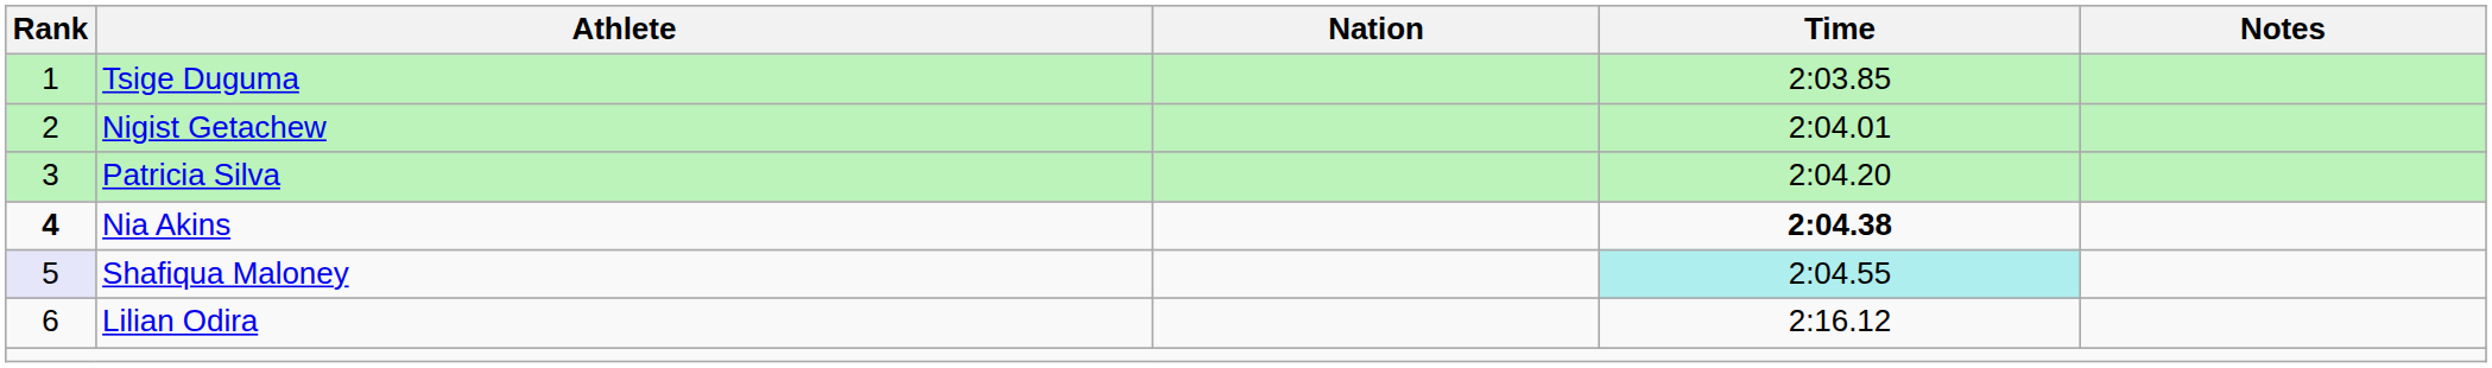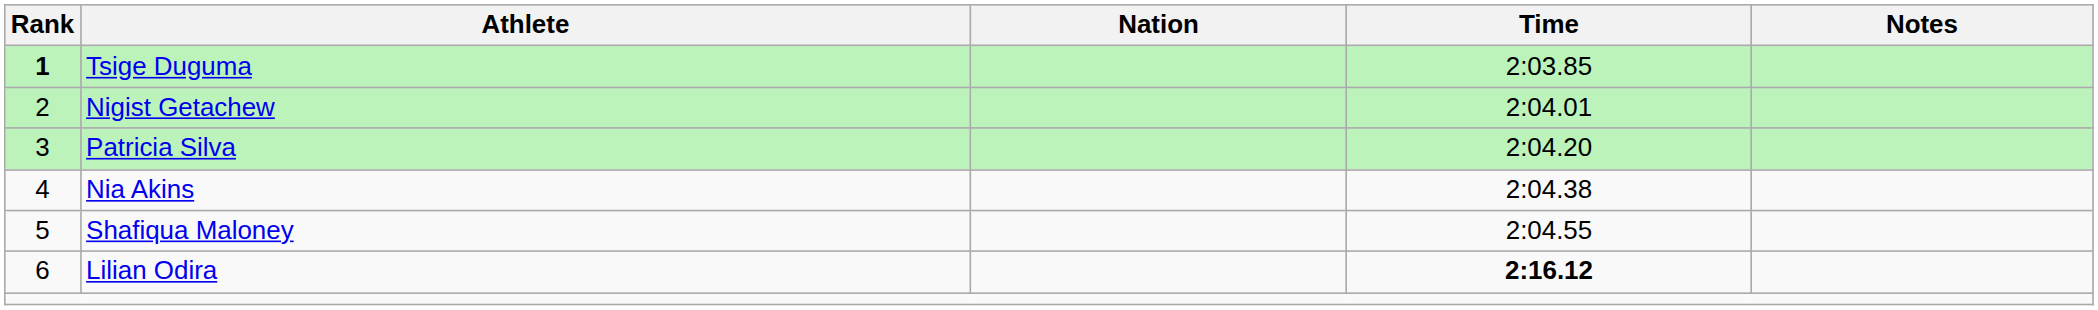Tsige Duguma | Rank: normal -> bold
Nia Akins | Rank: bold -> normal
Nia Akins | Time: bold -> normal
Shafiqua Maloney | Rank: lavender background -> no background
Shafiqua Maloney | Time: paleturquoise background -> no background
Lilian Odira | Time: normal -> bold
